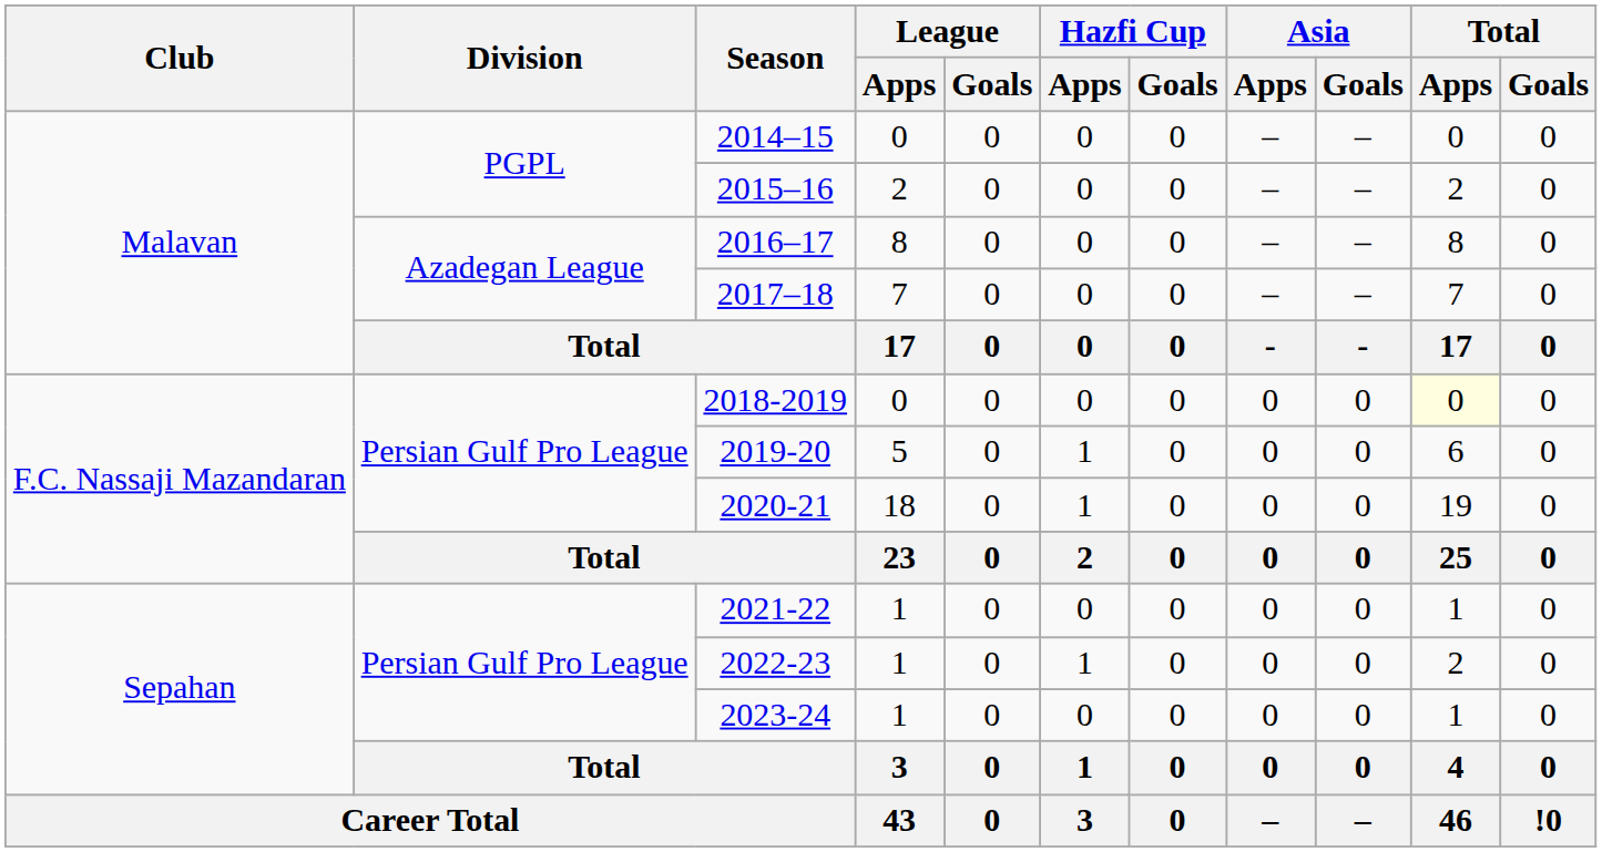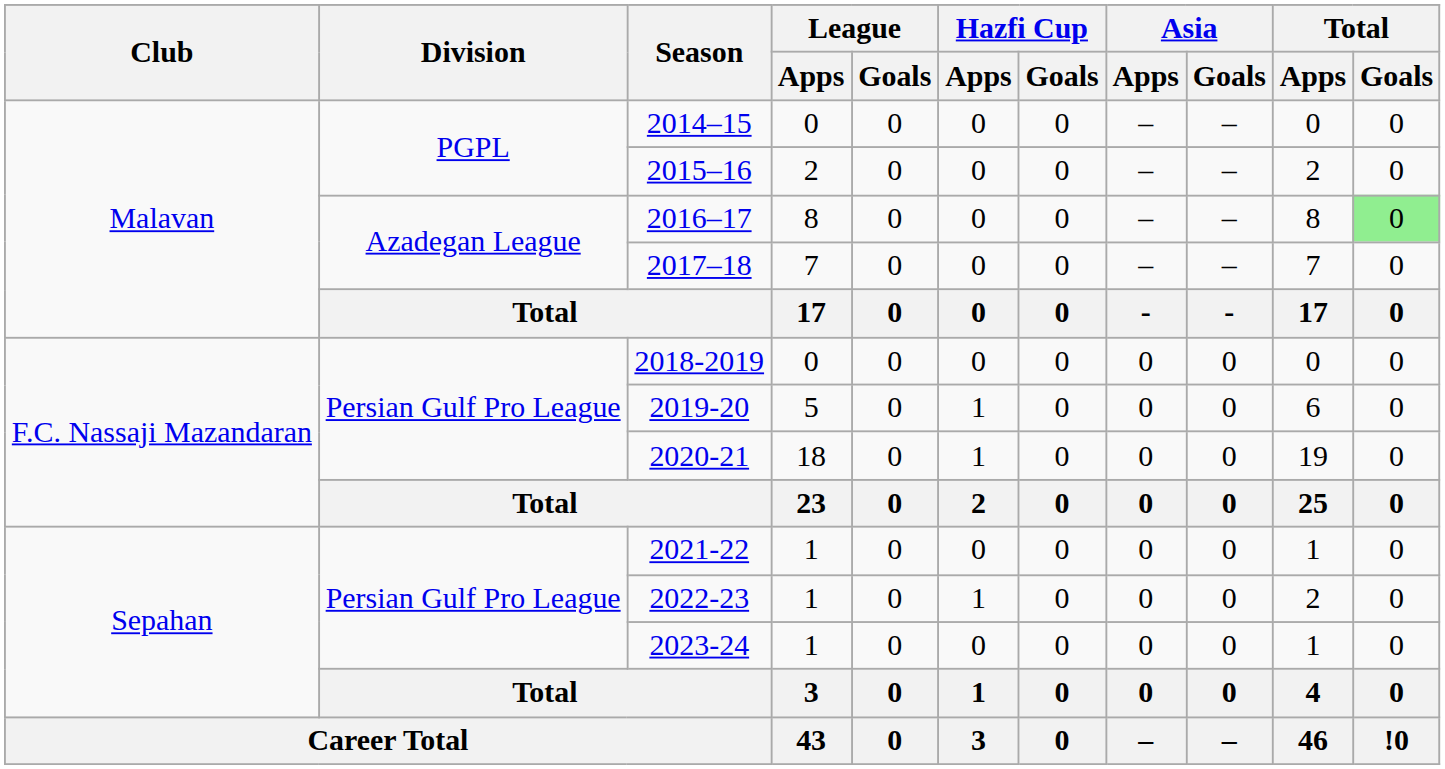2016–17 | Total / Goals: no background -> lightgreen background
2018-2019 | Total / Apps: lightyellow background -> no background
